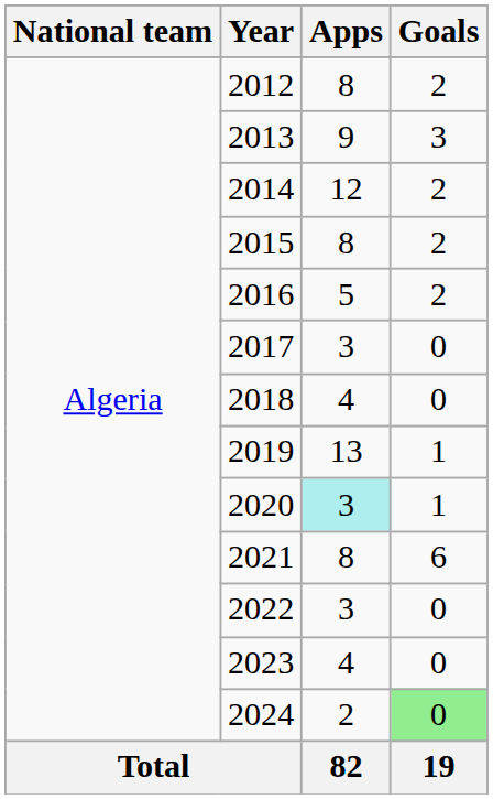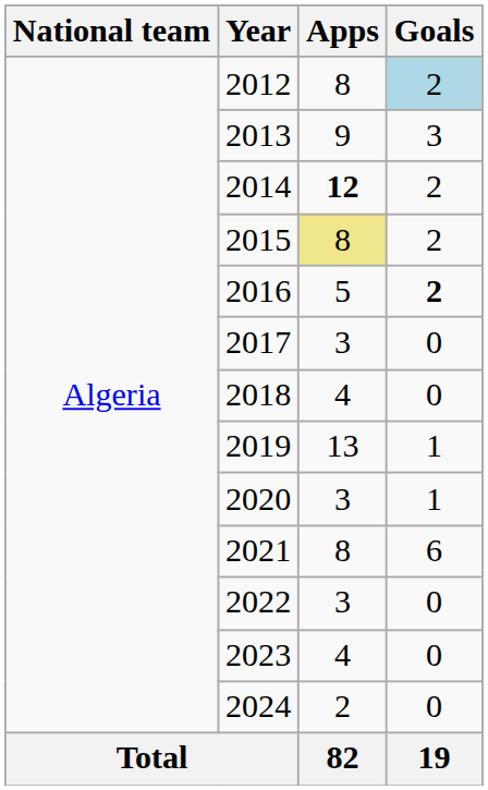2012 | Goals: no background -> lightblue background
2014 | Apps: normal -> bold
2015 | Apps: no background -> khaki background
2016 | Goals: normal -> bold
2020 | Apps: paleturquoise background -> no background
2024 | Goals: lightgreen background -> no background
